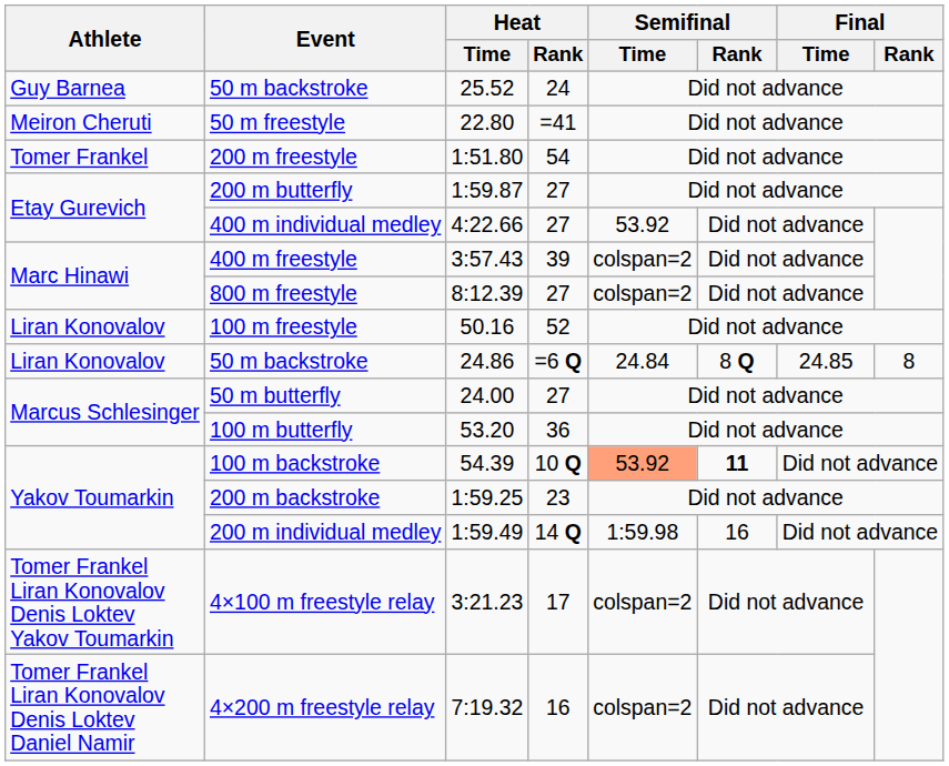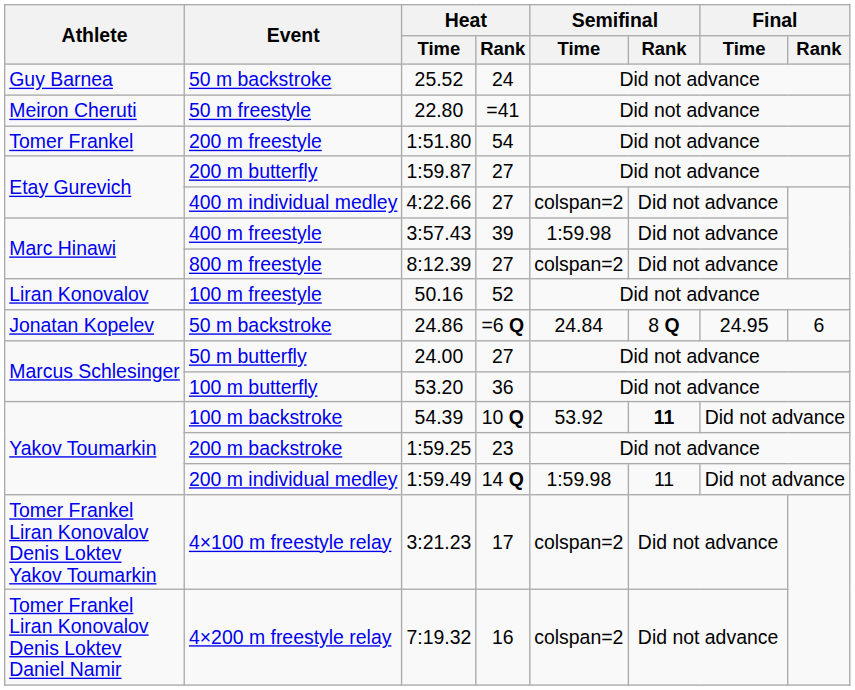400 m individual medley | Semifinal / Time: 53.92 -> colspan=2
400 m freestyle | Semifinal / Time: colspan=2 -> 1:59.98
50 m backstroke / 24.86 | Athlete: Liran Konovalov -> Jonatan Kopelev
50 m backstroke / 24.86 | Final / Time: 24.85 -> 24.95
50 m backstroke / 24.86 | Final / Rank: 8 -> 6
100 m backstroke | Semifinal / Time: lightsalmon background -> no background
200 m individual medley | Semifinal / Rank: 16 -> 11
